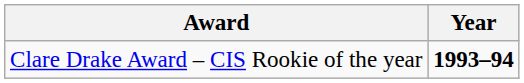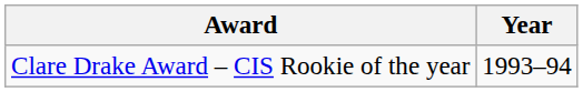Clare Drake Award – CIS Rookie of the year | Year: bold -> normal
